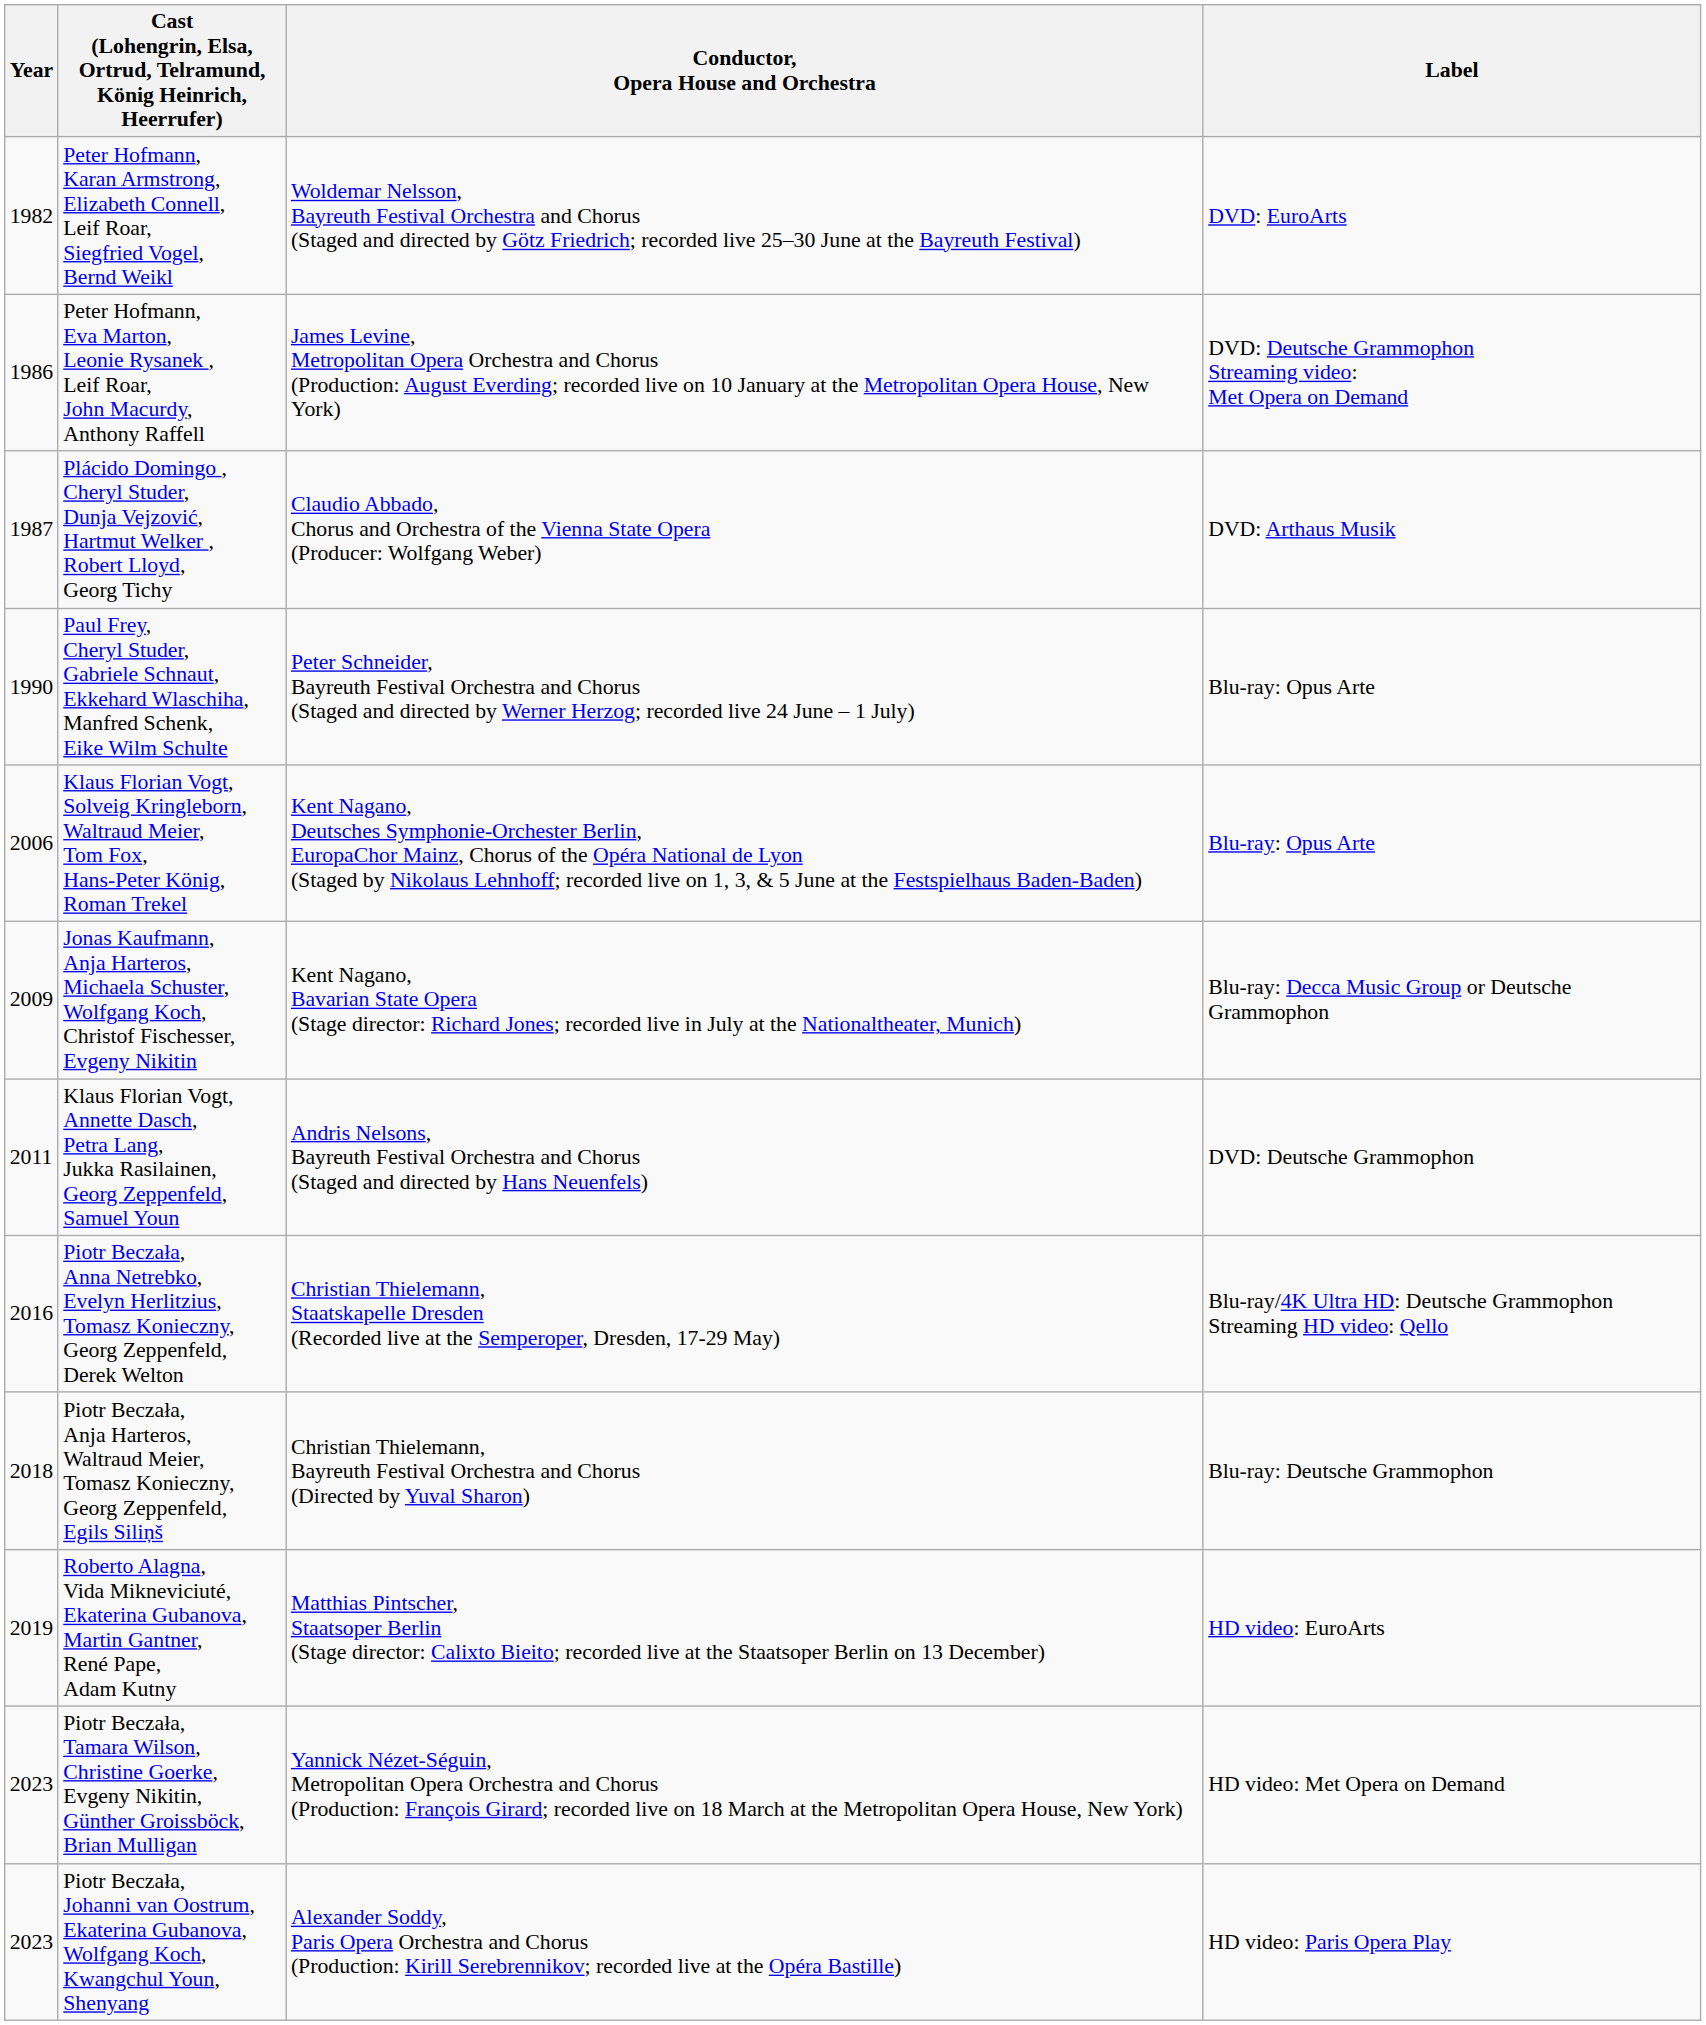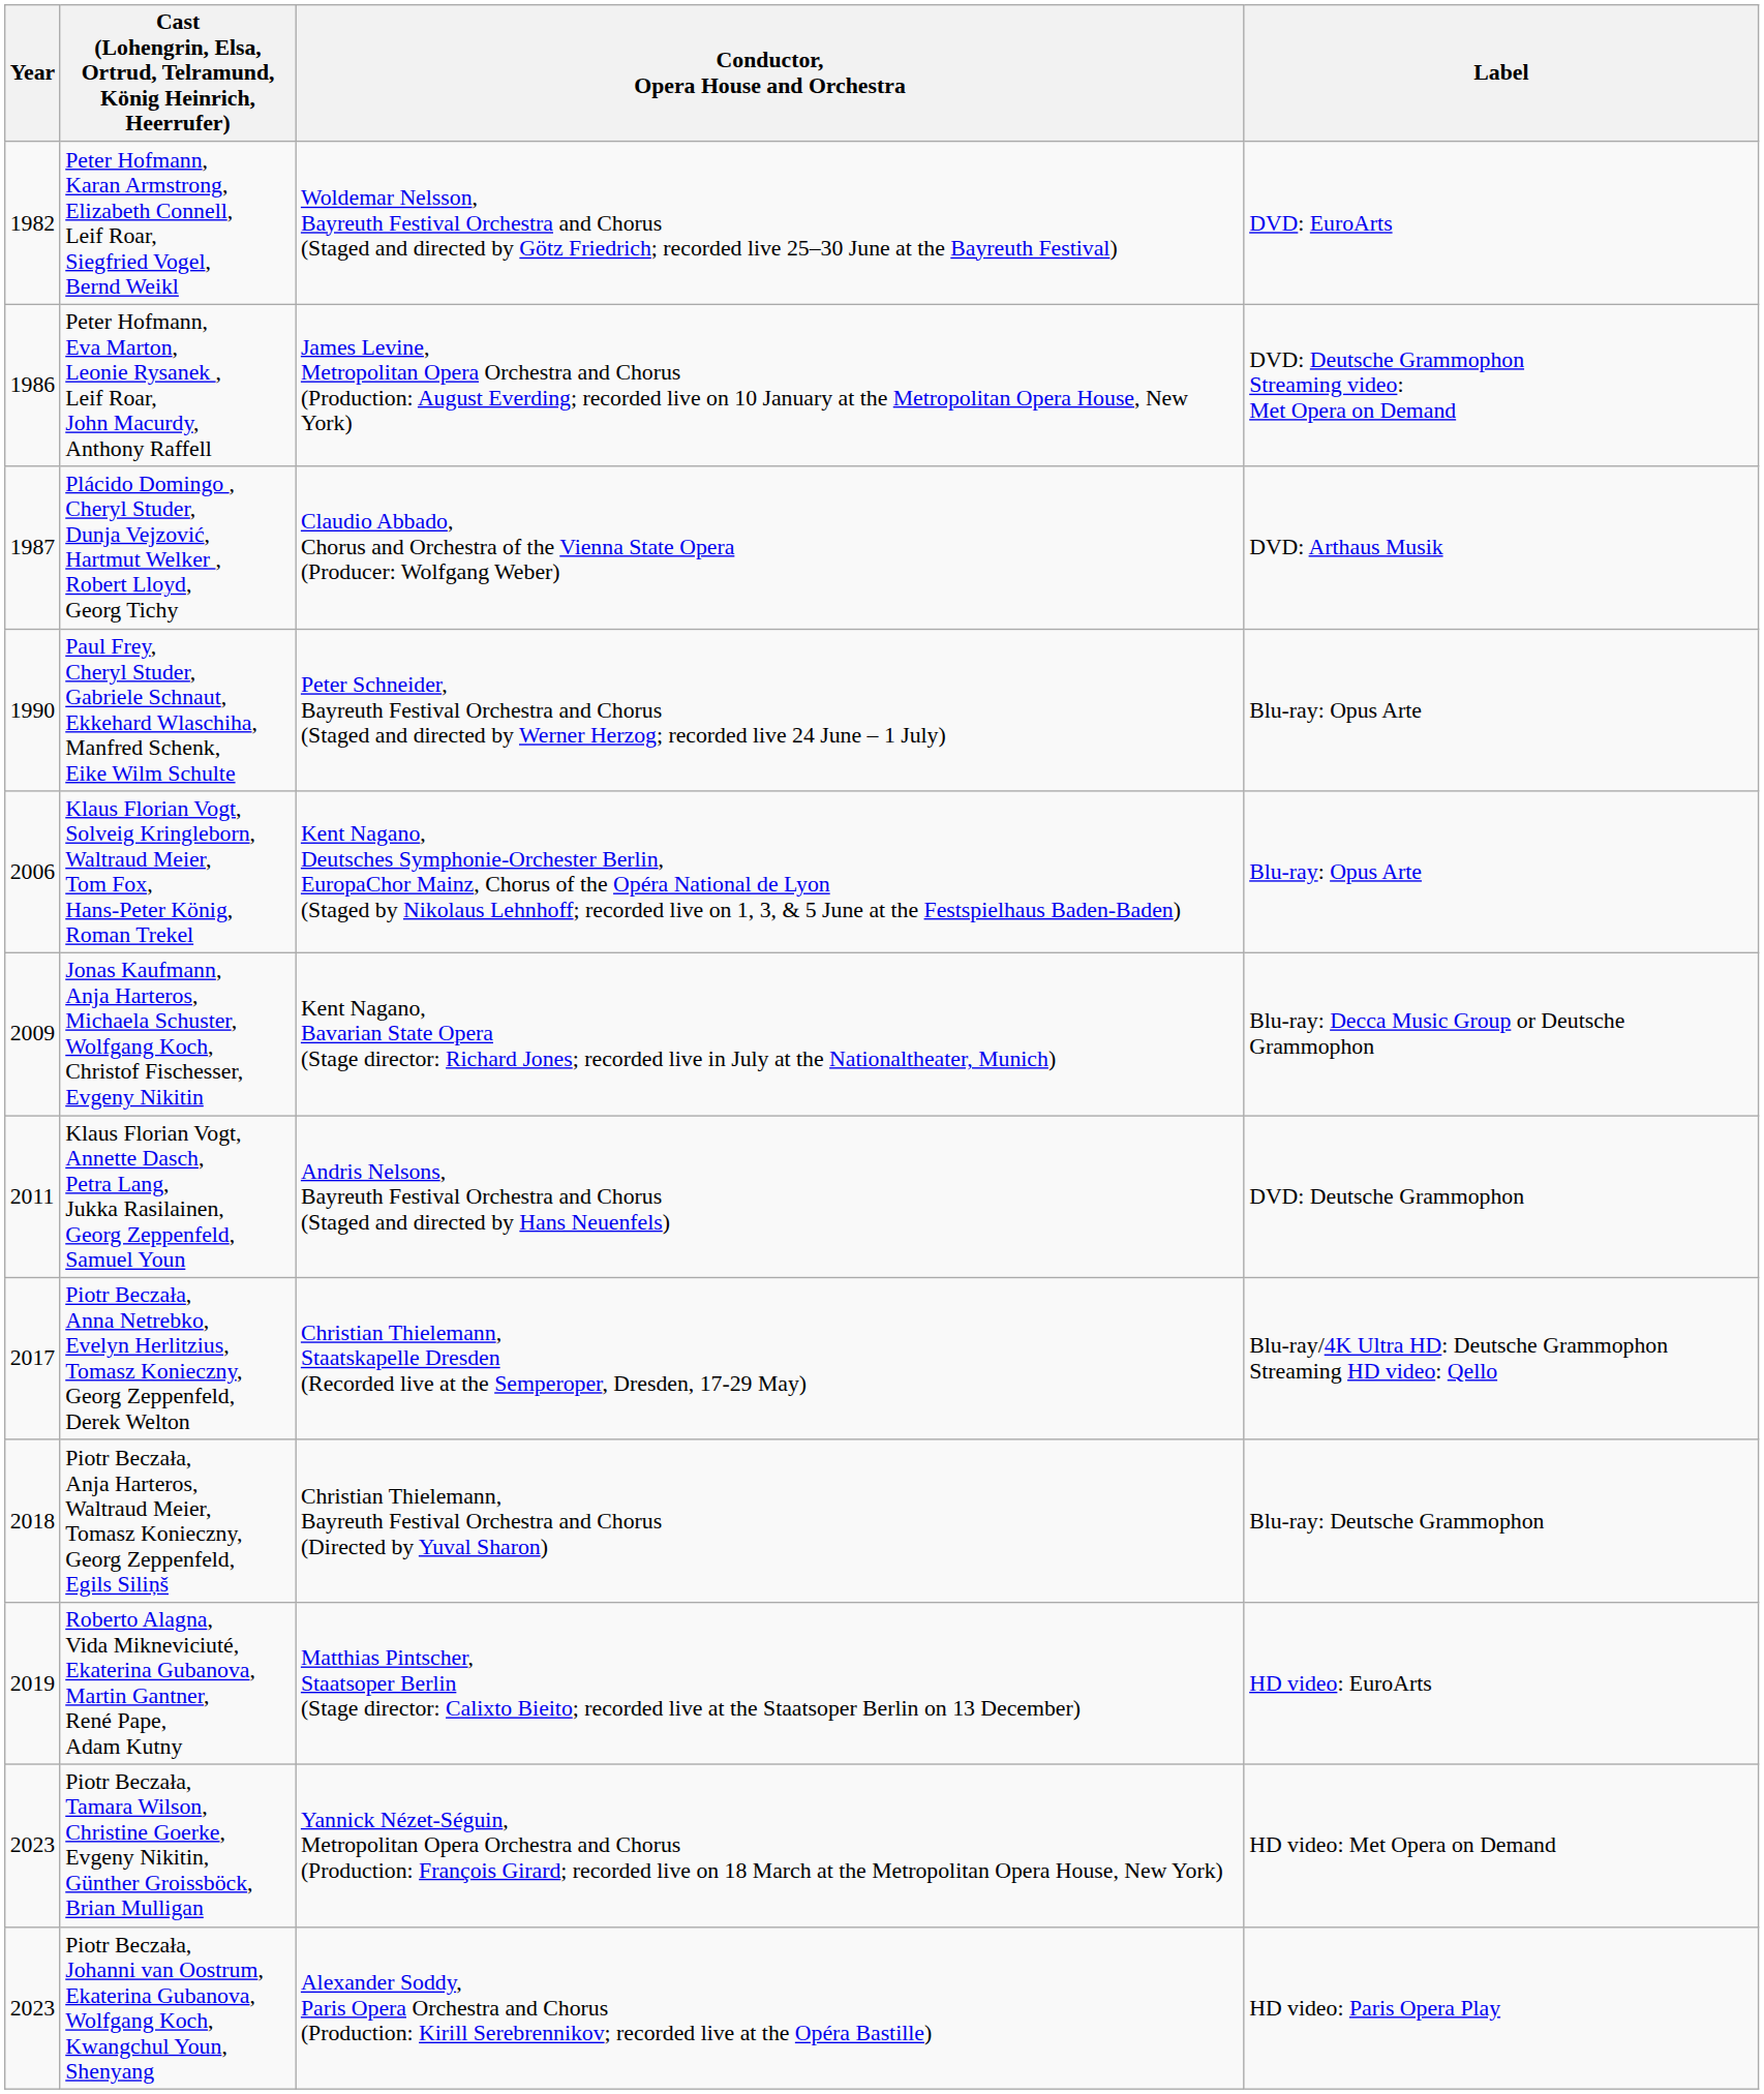row 9 | Year: 2016 -> 2017
